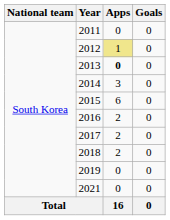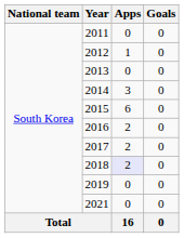2012 | Apps: khaki background -> no background
2013 | Apps: bold -> normal
2018 | Apps: no background -> lavender background
